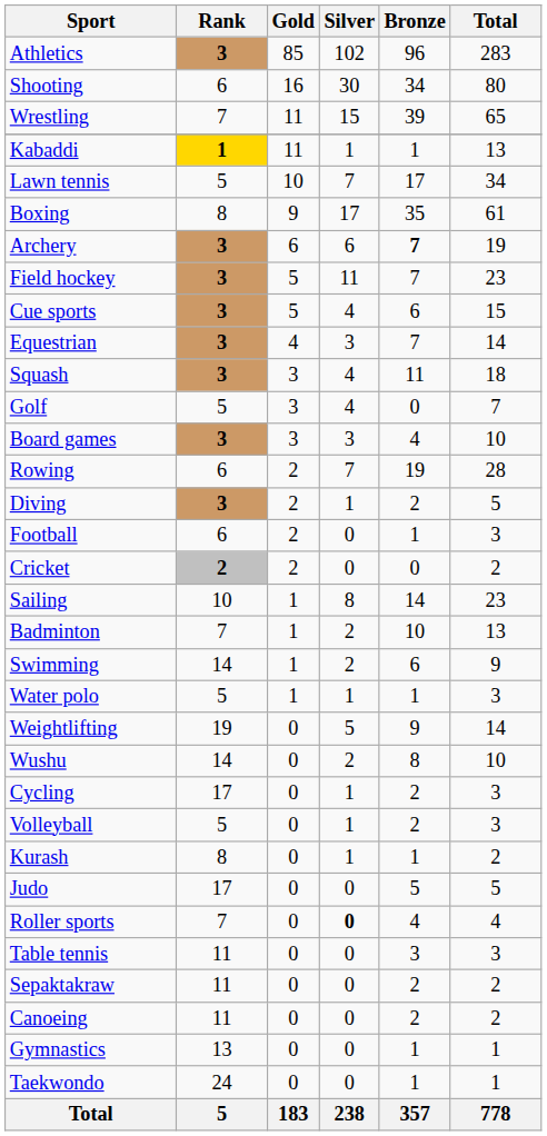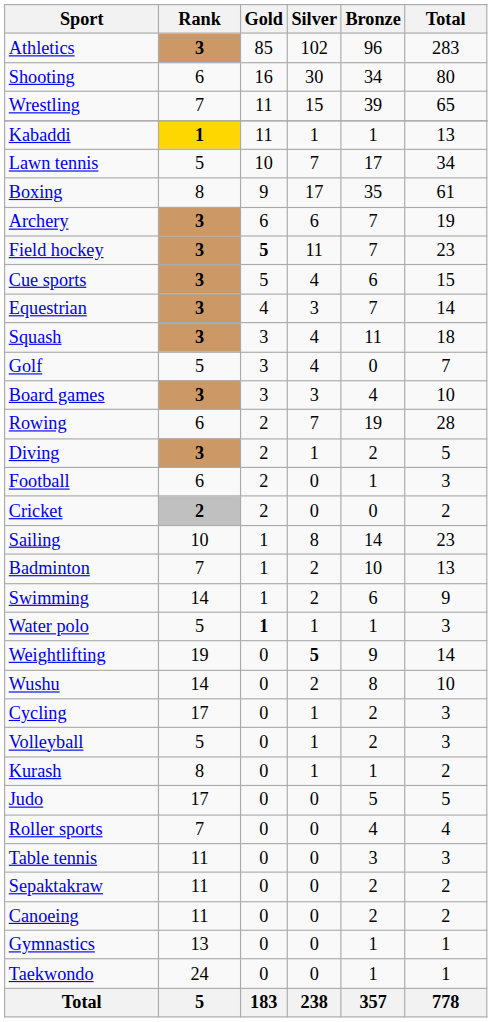Archery | Bronze: bold -> normal
Field hockey | Gold: normal -> bold
Water polo | Gold: normal -> bold
Weightlifting | Silver: normal -> bold
Roller sports | Silver: bold -> normal
